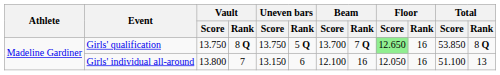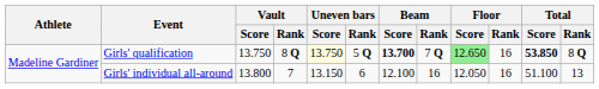Girls' qualification | Uneven bars / Score: no background -> lightyellow background
Girls' qualification | Beam / Score: normal -> bold
Girls' qualification | Total / Score: normal -> bold
